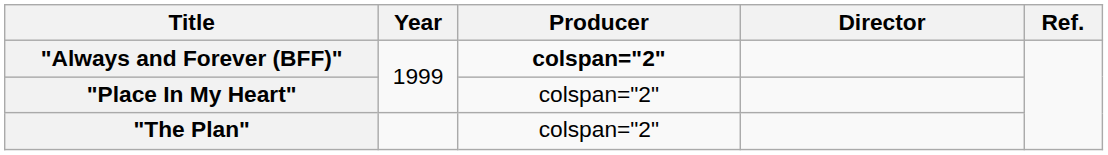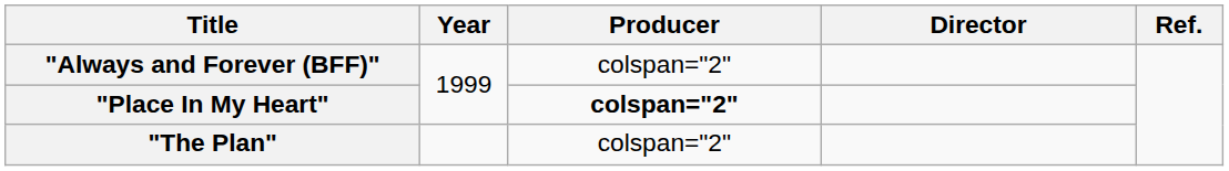"Always and Forever (BFF)" | Producer: bold -> normal
"Place In My Heart" | Producer: normal -> bold
